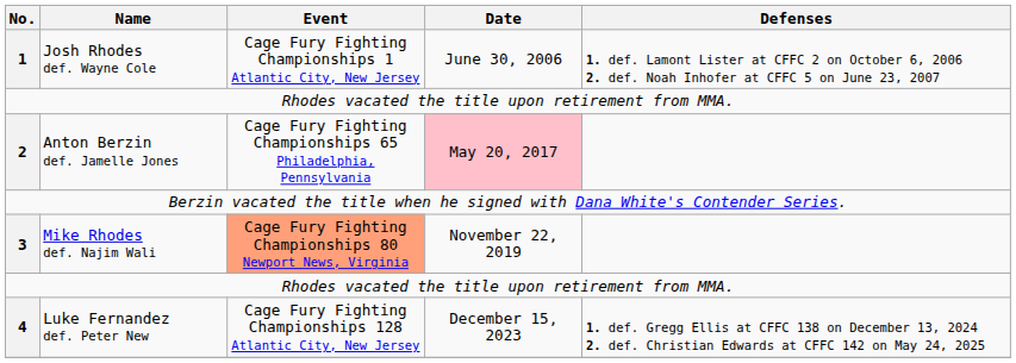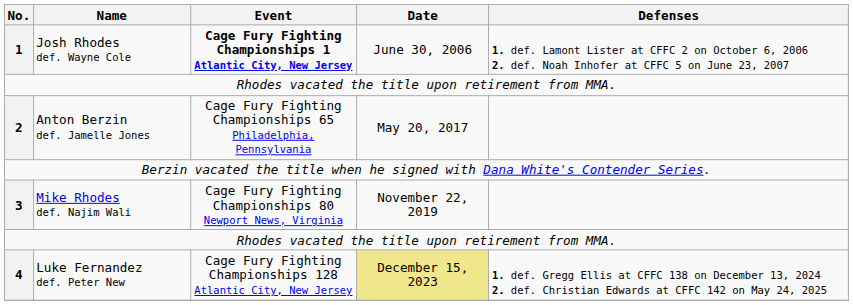1 | Event: normal -> bold
2 | Date: pink background -> no background
3 | Event: lightsalmon background -> no background
4 | Date: no background -> khaki background
